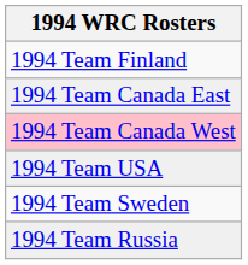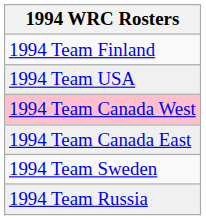row 3 | column 1: 1994 Team Canada East -> 1994 Team USA
row 5 | column 1: 1994 Team USA -> 1994 Team Canada East
